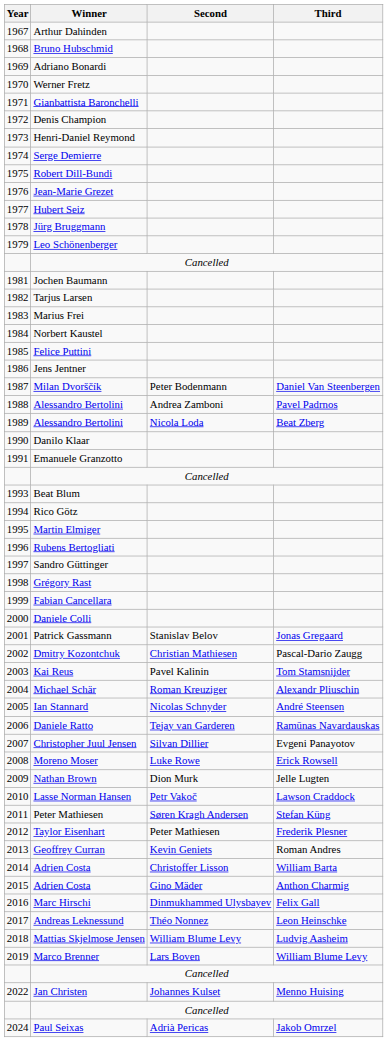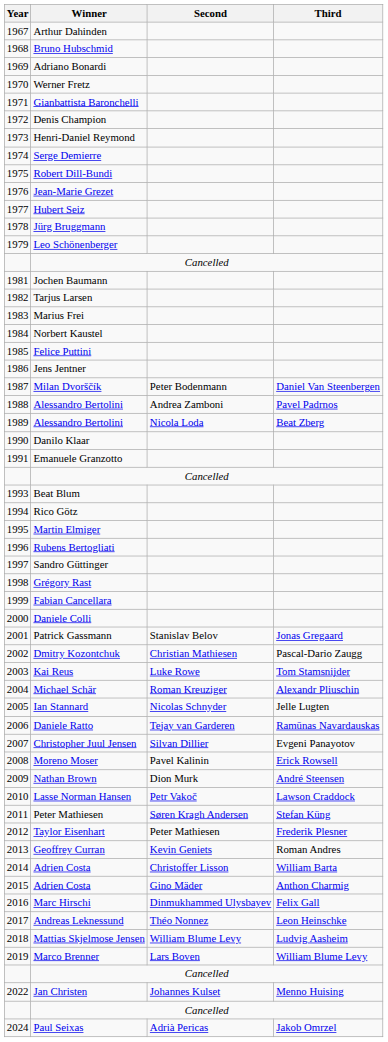Kai Reus | Second: Pavel Kalinin -> Luke Rowe
Ian Stannard | Third: André Steensen -> Jelle Lugten
Moreno Moser | Second: Luke Rowe -> Pavel Kalinin
Nathan Brown | Third: Jelle Lugten -> André Steensen
